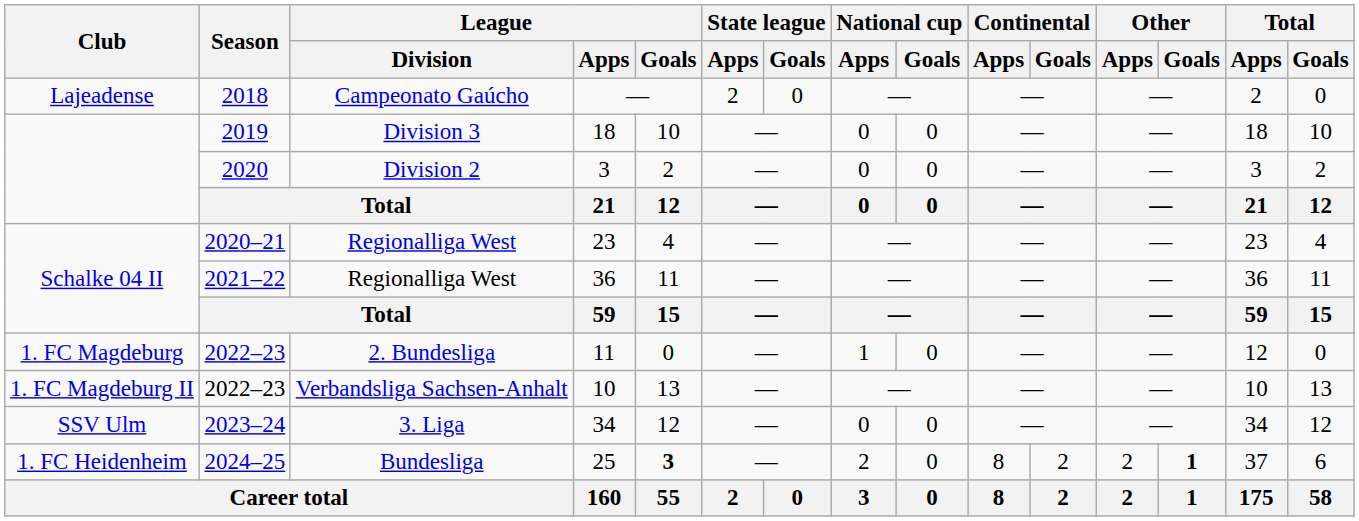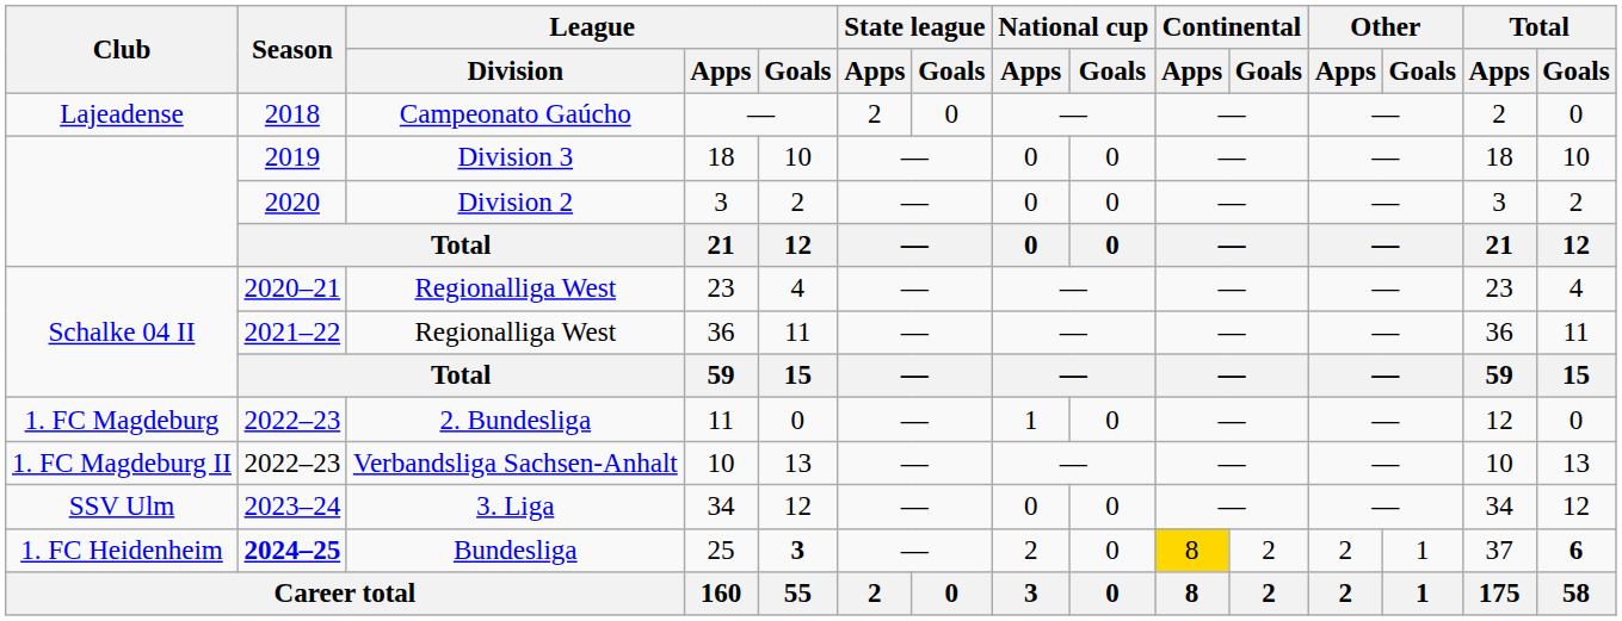25 | Season: normal -> bold
25 | Continental / Apps: no background -> gold background
25 | Other / Goals: bold -> normal
25 | Total / Goals: normal -> bold
